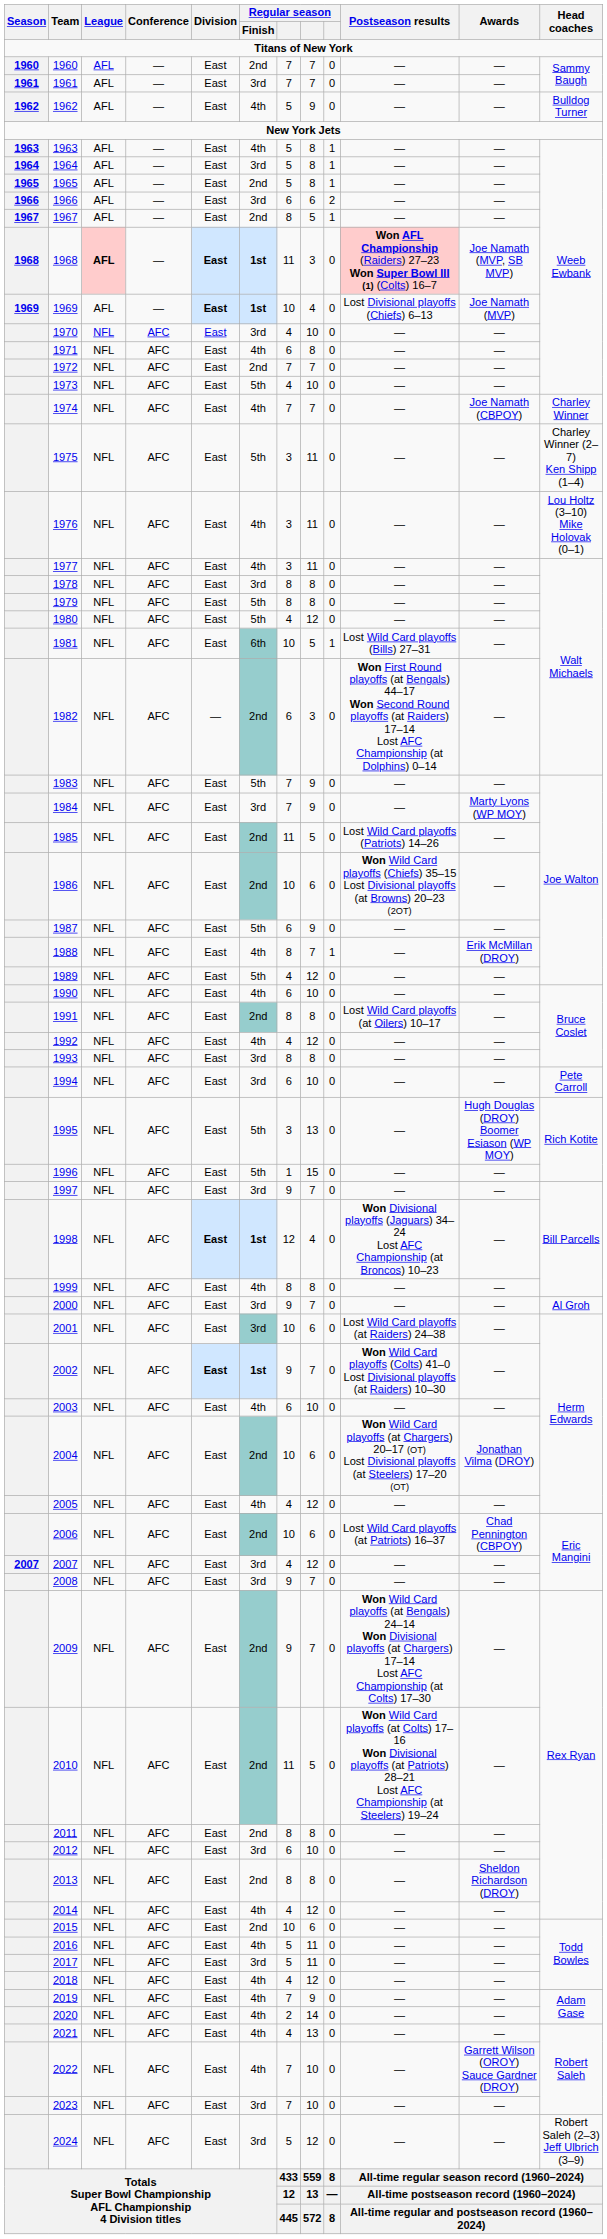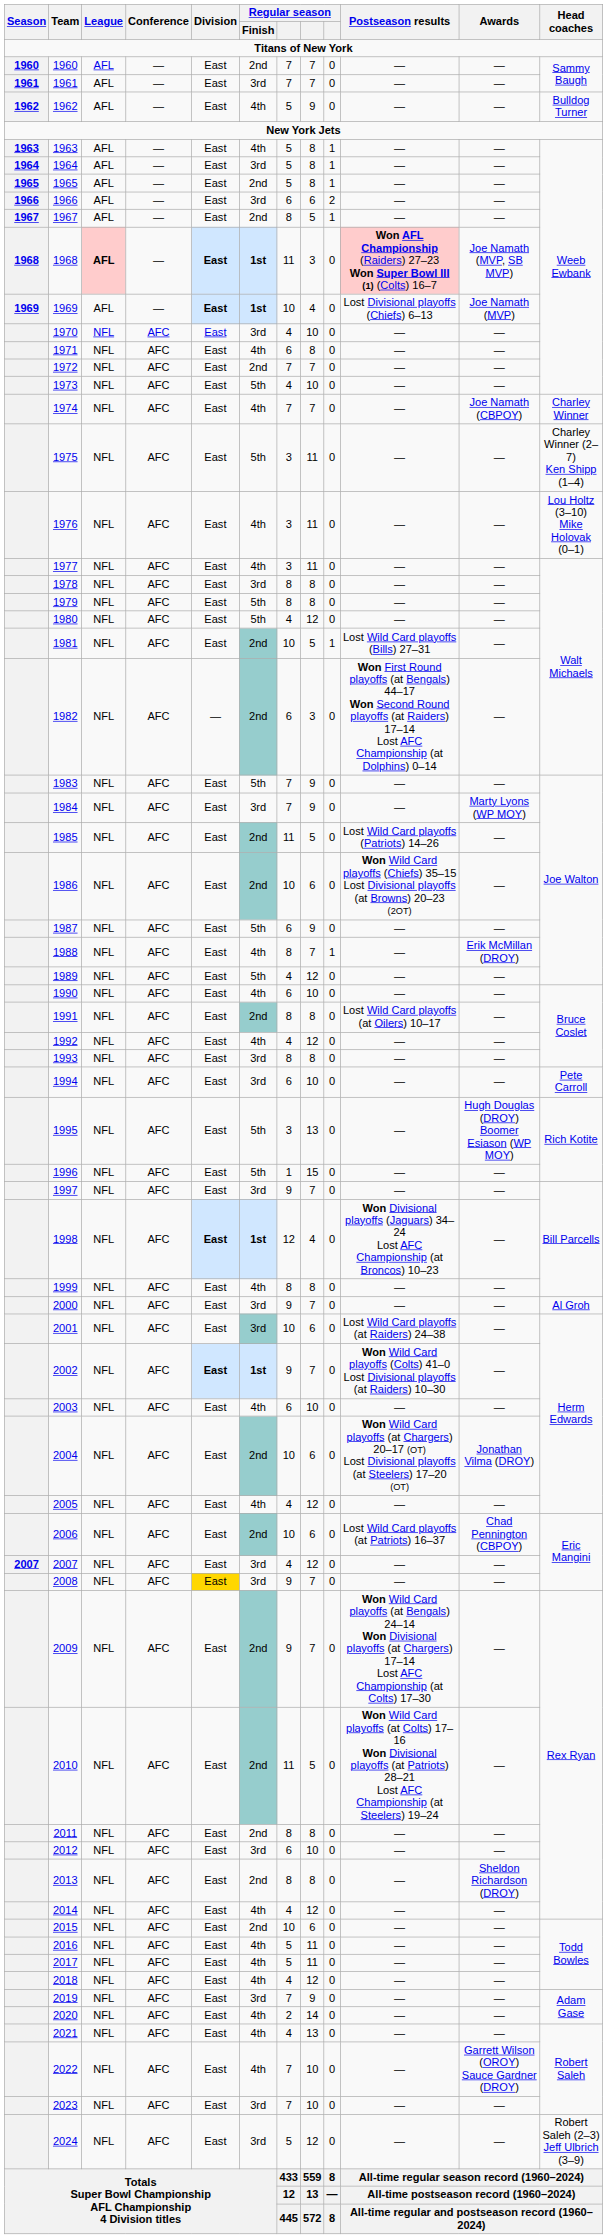1981 | Regular season / Finish: 6th -> 2nd
2008 | Division: no background -> gold background
2017 | Regular season / Finish: 3rd -> 4th
2019 | Regular season / Finish: 4th -> 3rd
